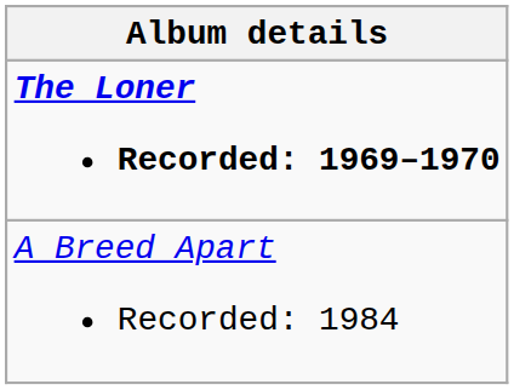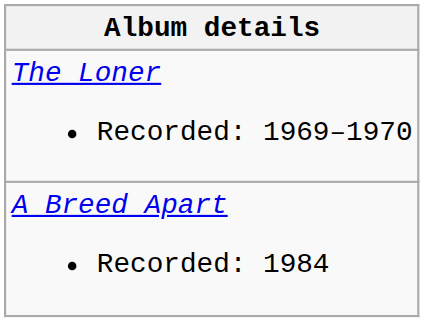row 2 | column 1: bold -> normal
